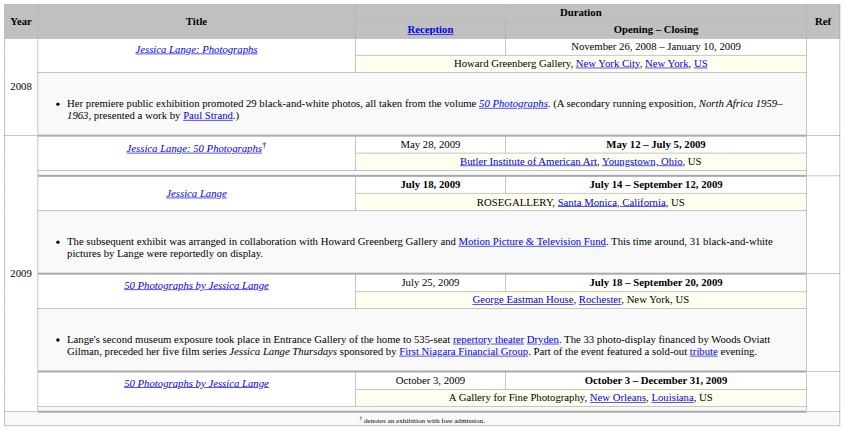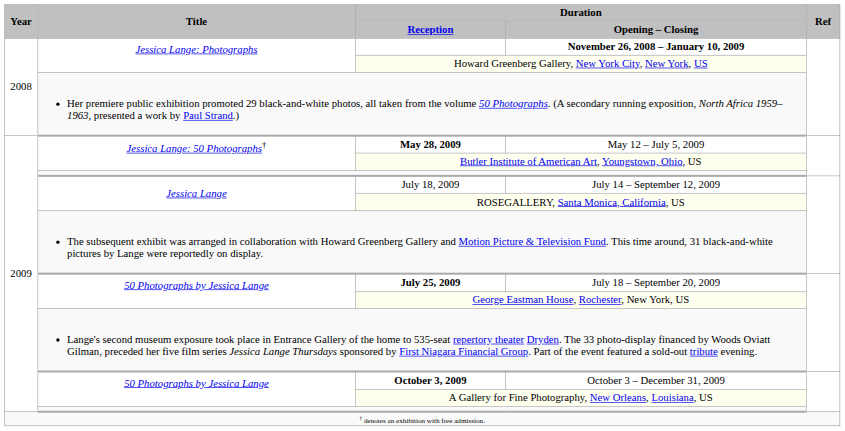November 26, 2008 – January 10, 2009 | Duration / Opening – Closing: normal -> bold
May 12 – July 5, 2009 | Duration / Reception: normal -> bold
May 12 – July 5, 2009 | Duration / Opening – Closing: bold -> normal
July 14 – September 12, 2009 | Duration / Reception: bold -> normal
July 14 – September 12, 2009 | Duration / Opening – Closing: bold -> normal
July 18 – September 20, 2009 | Duration / Reception: normal -> bold
July 18 – September 20, 2009 | Duration / Opening – Closing: bold -> normal
October 3 – December 31, 2009 | Duration / Reception: normal -> bold
October 3 – December 31, 2009 | Duration / Opening – Closing: bold -> normal
